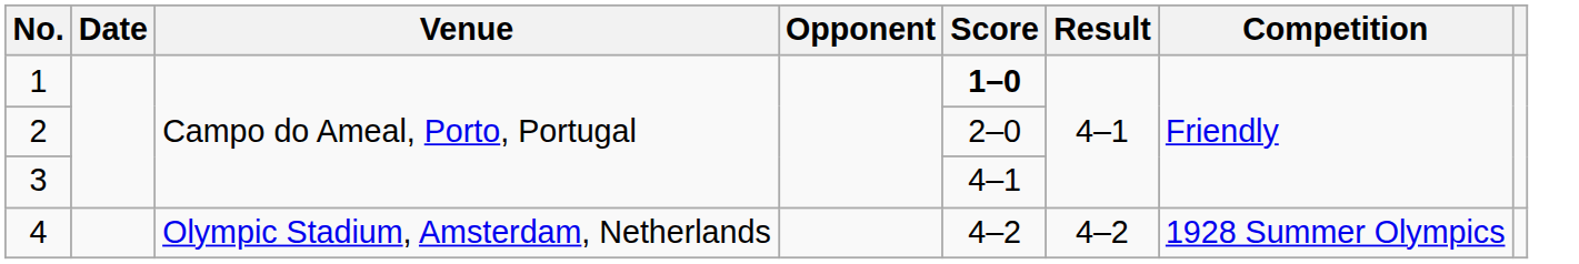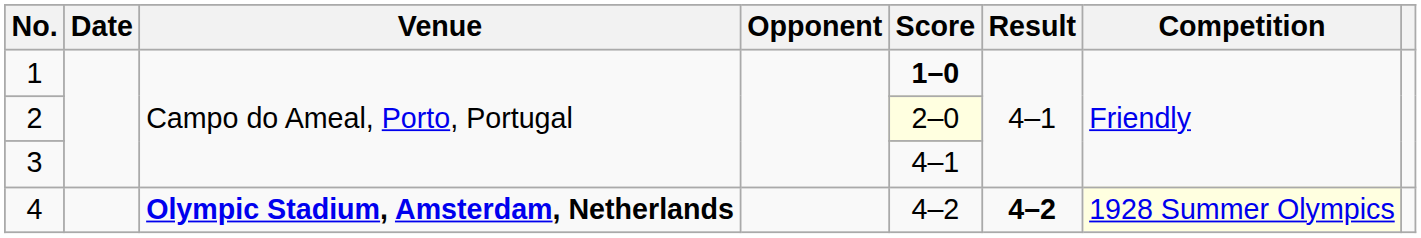2 | Score: no background -> lightyellow background
4 | Venue: normal -> bold
4 | Result: normal -> bold
4 | Competition: no background -> lightyellow background
